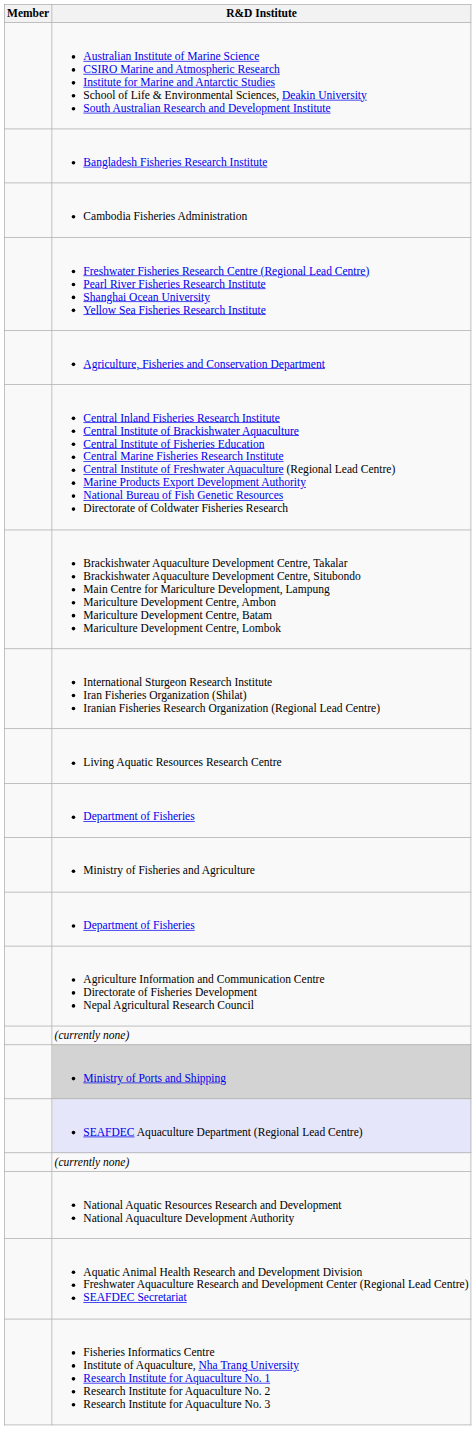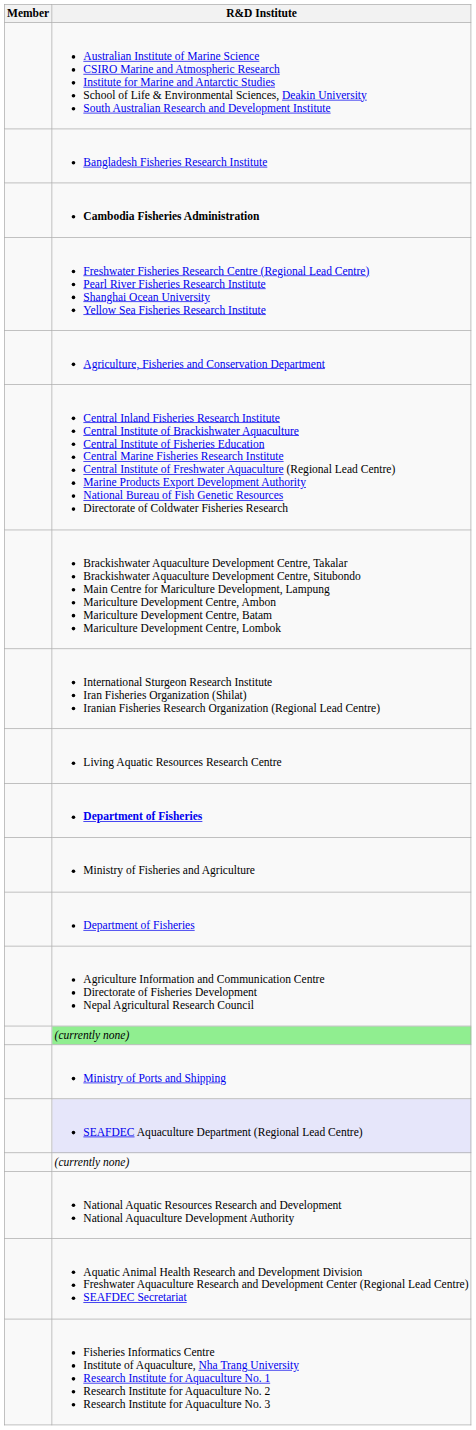row 4 | R&D Institute: normal -> bold
row 11 | R&D Institute: normal -> bold
row 15 | R&D Institute: no background -> lightgreen background
row 16 | R&D Institute: lightgrey background -> no background
